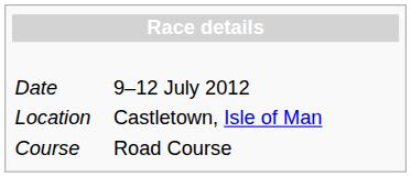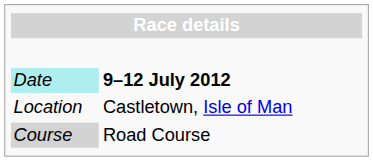Date | column 1: no background -> paleturquoise background
Date | column 2: normal -> bold
Course | column 1: no background -> lightgrey background
